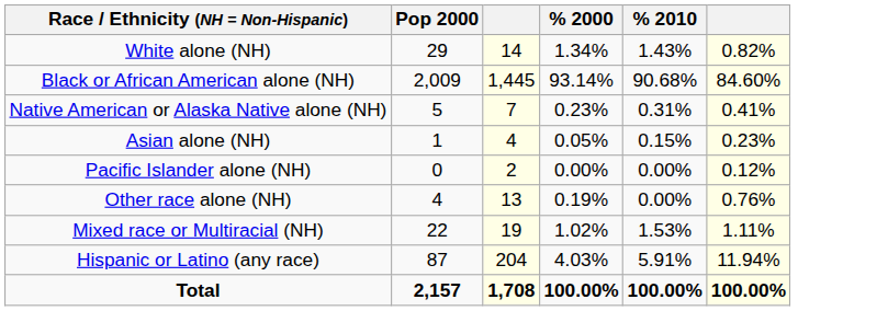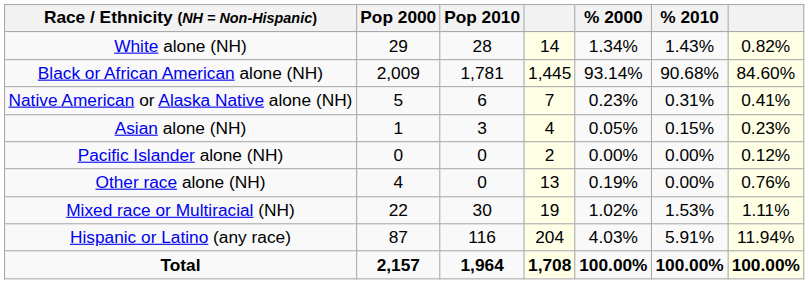+ column: Pop 2010 | 28 | 1,781 | 6 | 3 | 0 | 0 | 30 | 116 | 1,964
